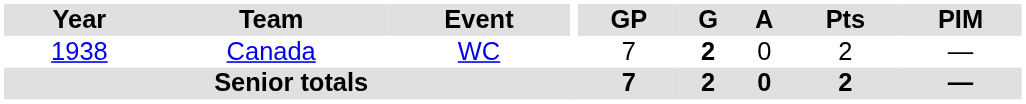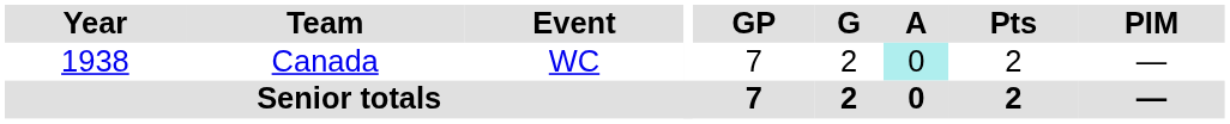Canada | G: bold -> normal
Canada | A: no background -> paleturquoise background
